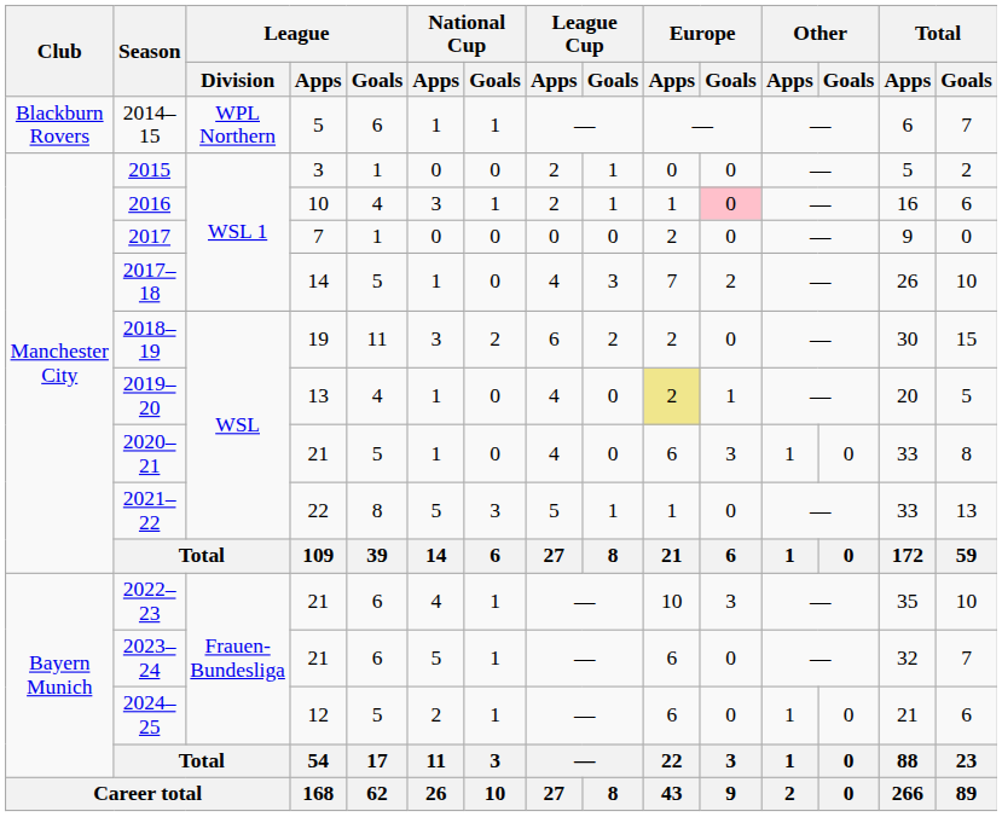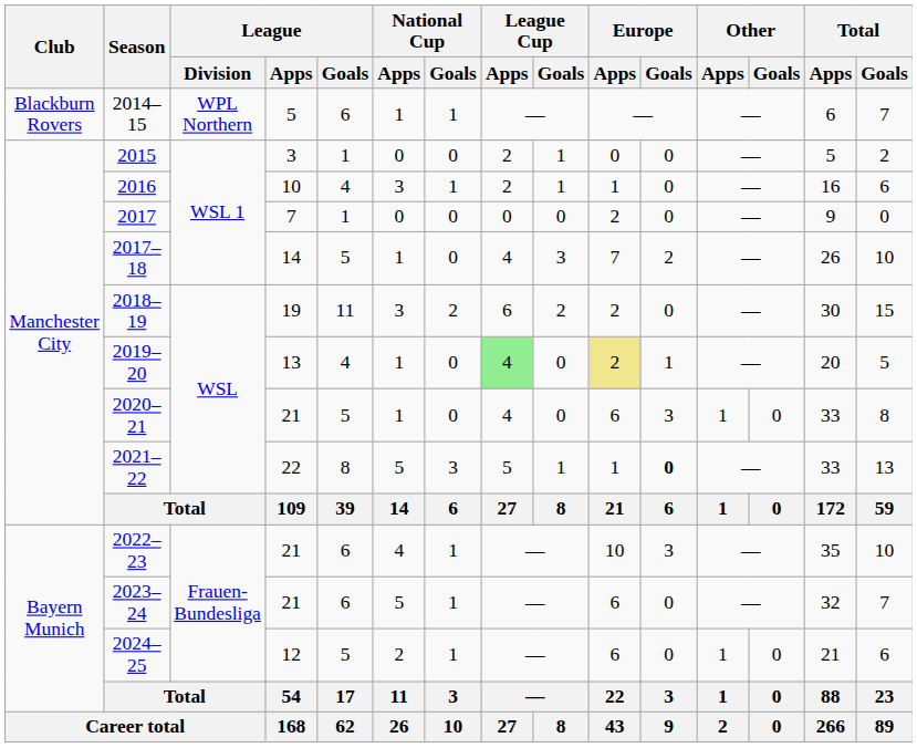2016 | Europe / Goals: pink background -> no background
2019–20 | League Cup / Apps: no background -> lightgreen background
2021–22 | Europe / Goals: normal -> bold
